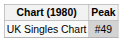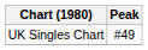UK Singles Chart | Peak: lightgrey background -> no background
